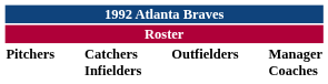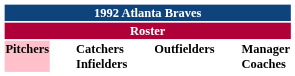Pitchers | column 1: no background -> pink background
